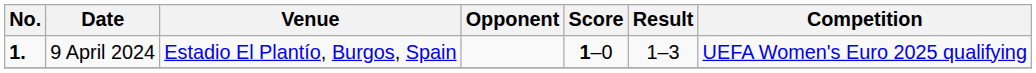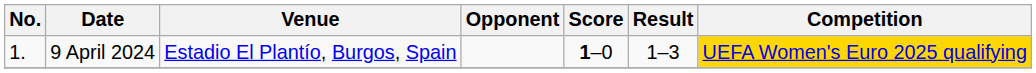9 April 2024 | No.: bold -> normal
9 April 2024 | Competition: no background -> gold background
